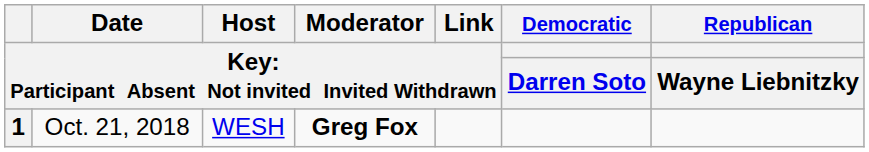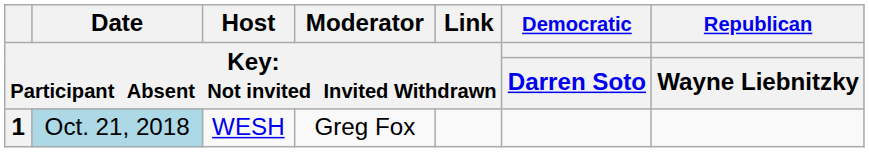1 | column 2: no background -> lightblue background
1 | column 4: bold -> normal
